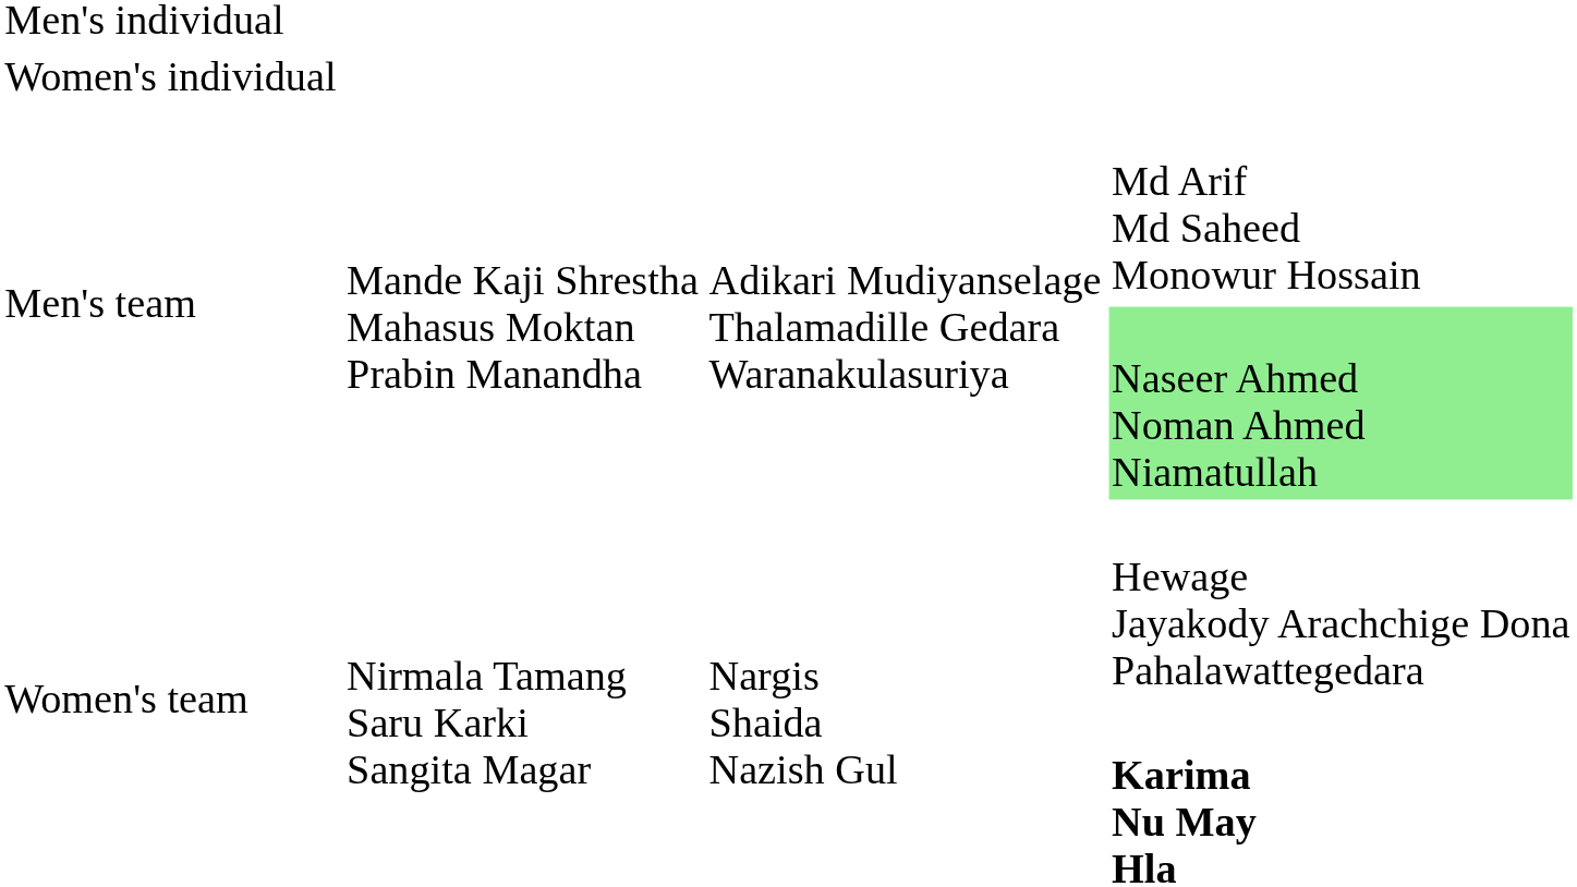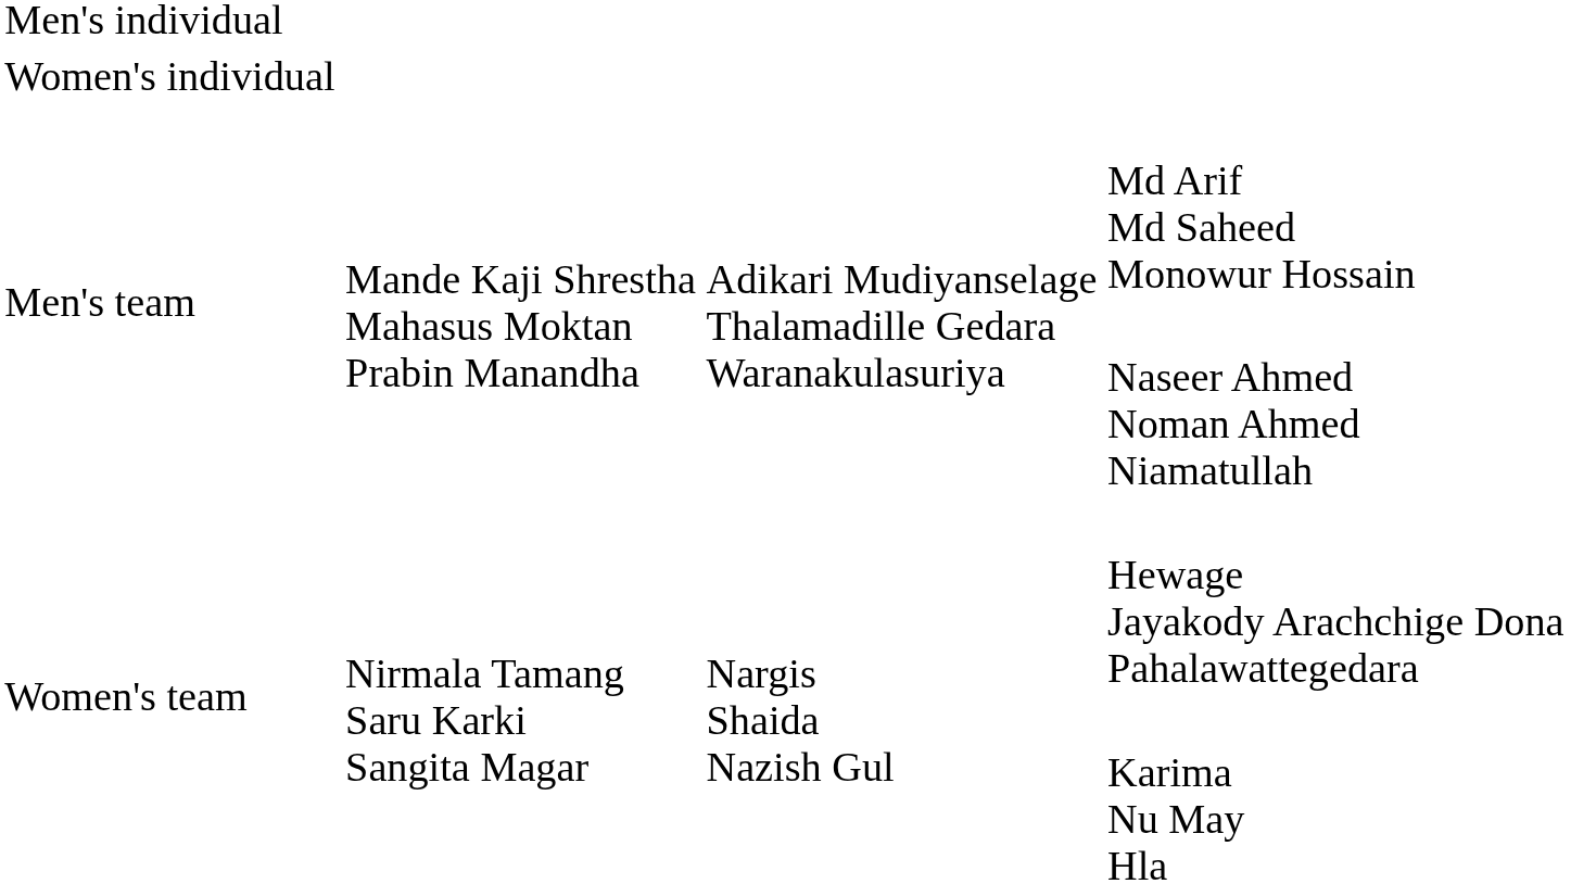Naseer Ahmed Noman Ahmed Niamatullah | column 4: lightgreen background -> no background
Karima Nu May Hla | column 4: bold -> normal
